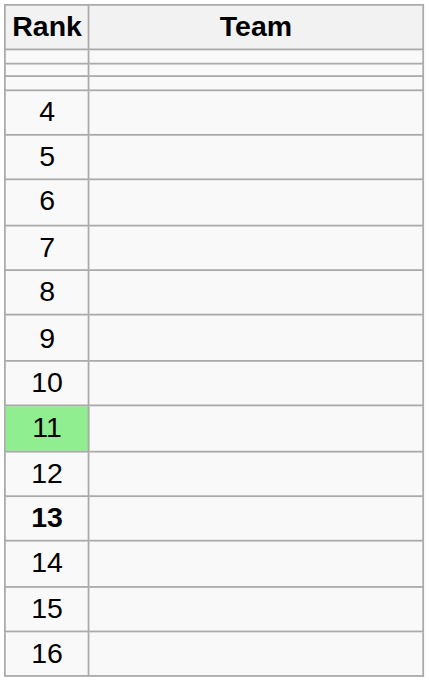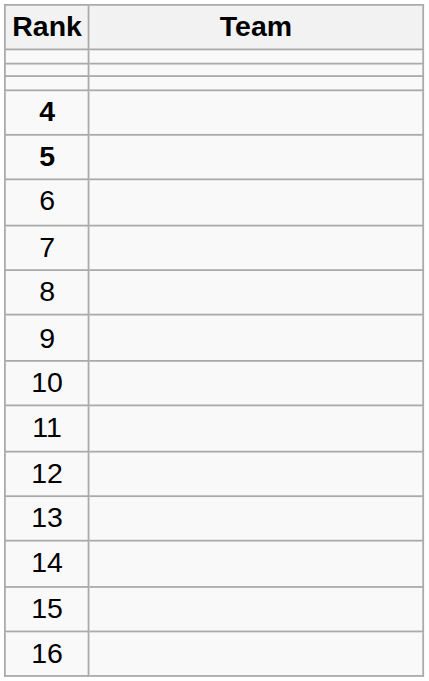row 5 | Rank: normal -> bold
row 6 | Rank: normal -> bold
row 12 | Rank: lightgreen background -> no background
row 14 | Rank: bold -> normal
